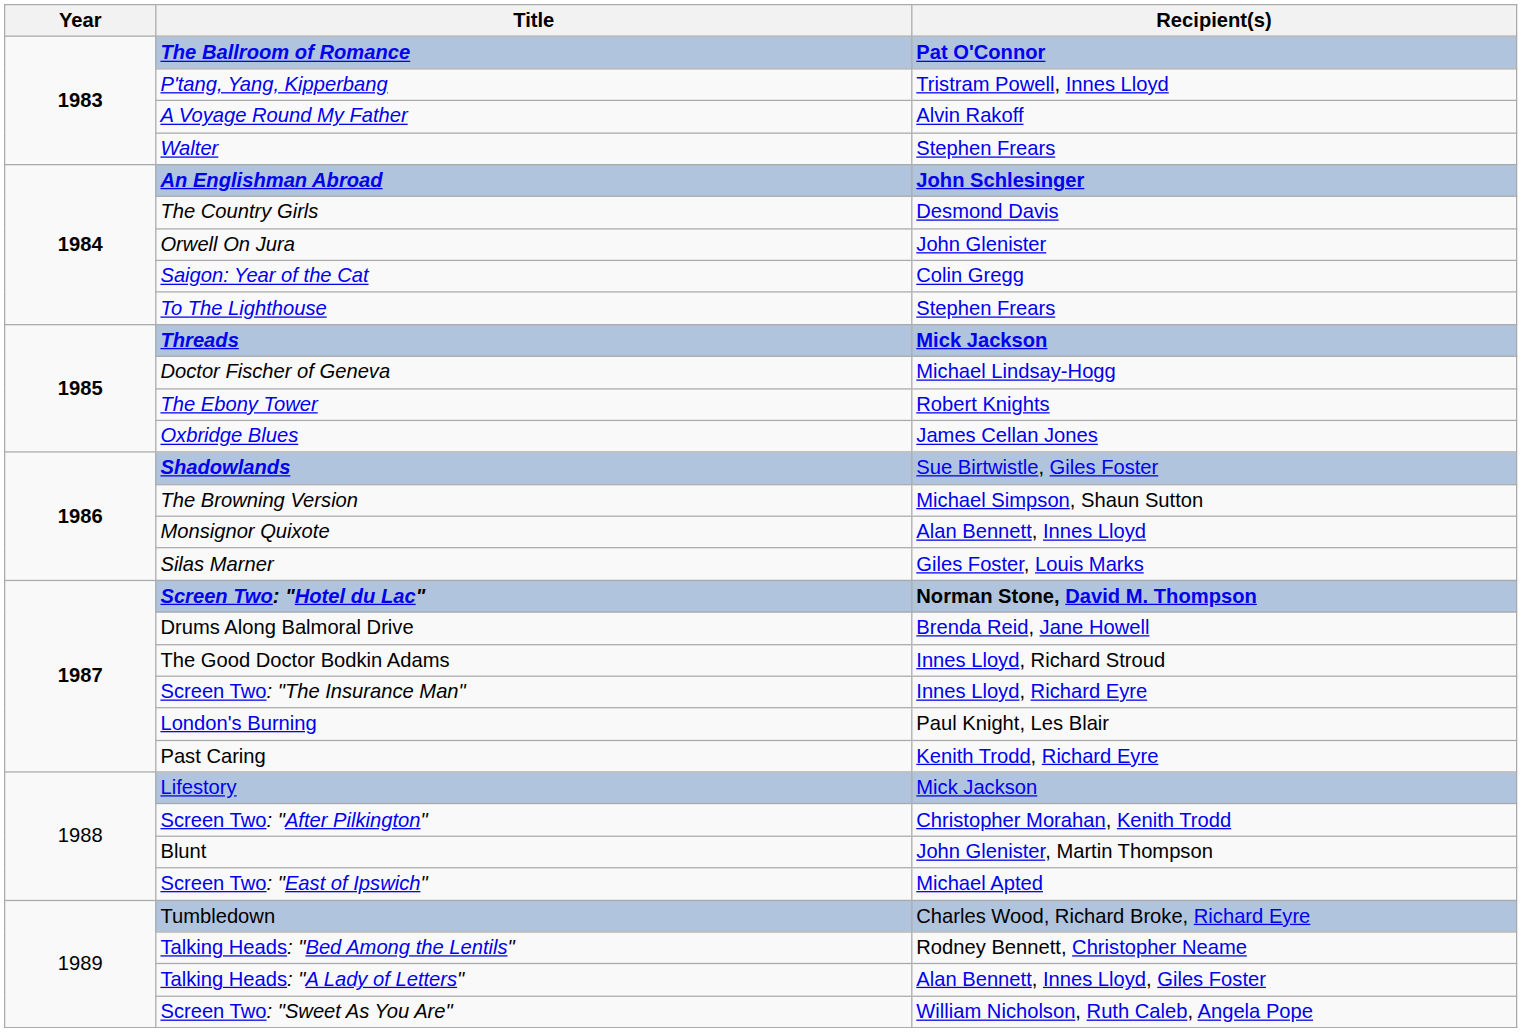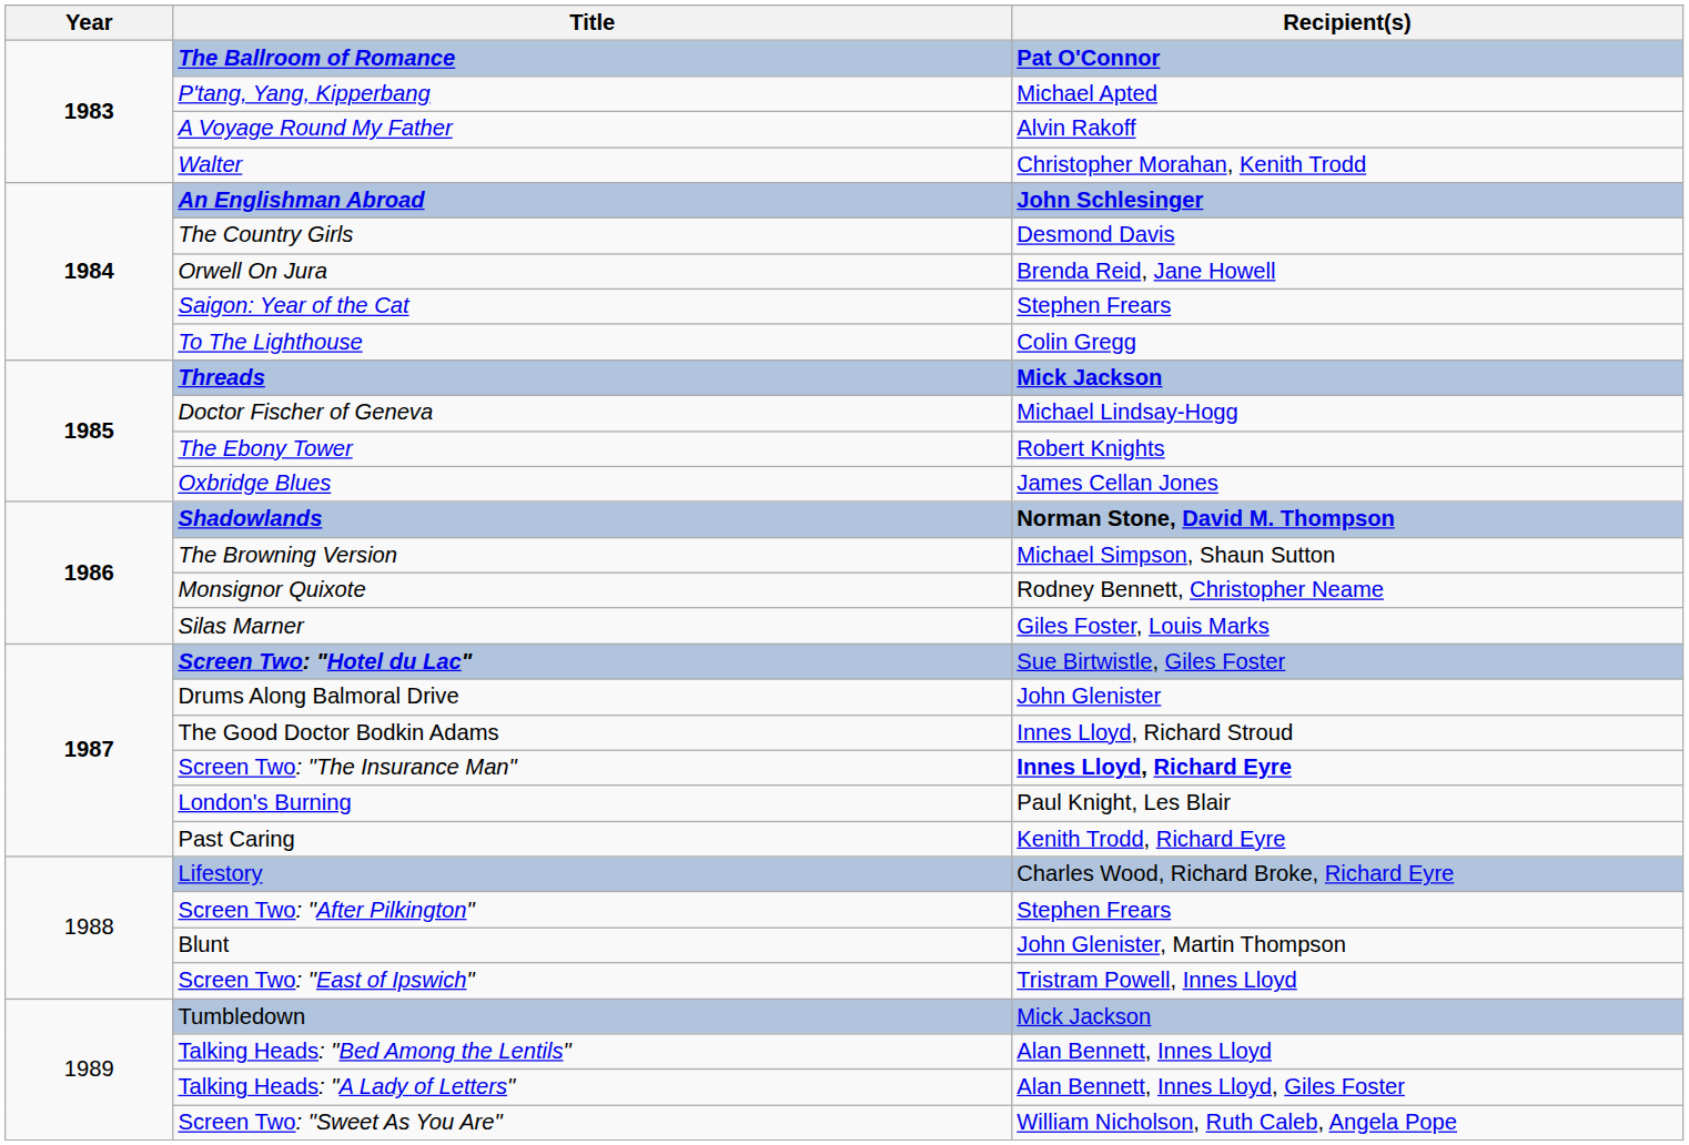P'tang, Yang, Kipperbang | Recipient(s): Tristram Powell, Innes Lloyd -> Michael Apted
Walter | Recipient(s): Stephen Frears -> Christopher Morahan, Kenith Trodd
Orwell On Jura | Recipient(s): John Glenister -> Brenda Reid, Jane Howell
Saigon: Year of the Cat | Recipient(s): Colin Gregg -> Stephen Frears
To The Lighthouse | Recipient(s): Stephen Frears -> Colin Gregg
Shadowlands | Recipient(s): Sue Birtwistle, Giles Foster -> Norman Stone, David M. Thompson
Monsignor Quixote | Recipient(s): Alan Bennett, Innes Lloyd -> Rodney Bennett, Christopher Neame
Screen Two: "Hotel du Lac" | Recipient(s): Norman Stone, David M. Thompson -> Sue Birtwistle, Giles Foster
Drums Along Balmoral Drive | Recipient(s): Brenda Reid, Jane Howell -> John Glenister
Screen Two: "The Insurance Man" | Recipient(s): normal -> bold
Lifestory | Recipient(s): Mick Jackson -> Charles Wood, Richard Broke, Richard Eyre
Screen Two: "After Pilkington" | Recipient(s): Christopher Morahan, Kenith Trodd -> Stephen Frears
Screen Two: "East of Ipswich" | Recipient(s): Michael Apted -> Tristram Powell, Innes Lloyd
Tumbledown | Recipient(s): Charles Wood, Richard Broke, Richard Eyre -> Mick Jackson
Talking Heads: "Bed Among the Lentils" | Recipient(s): Rodney Bennett, Christopher Neame -> Alan Bennett, Innes Lloyd
